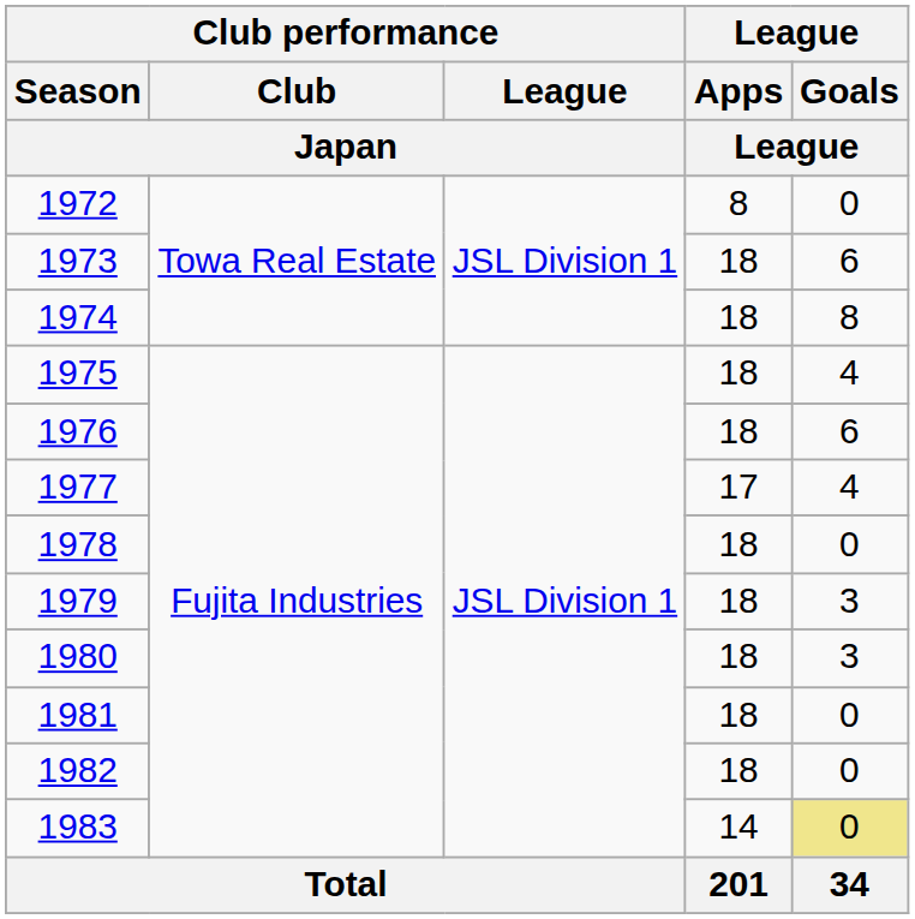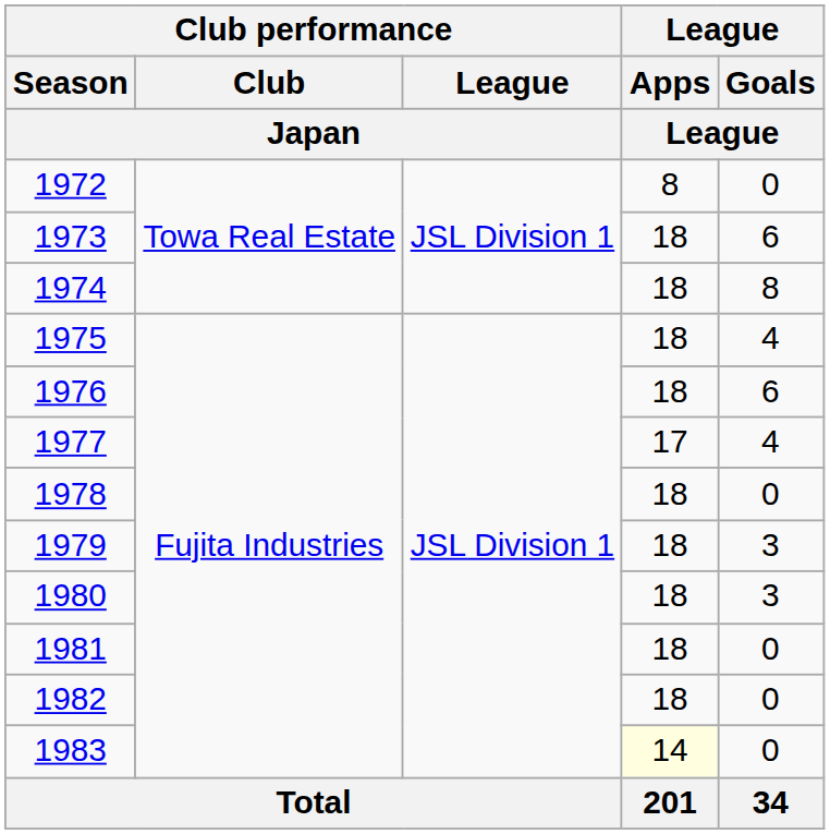1983 | League / Apps / League: no background -> lightyellow background
1983 | League / Goals / League: khaki background -> no background
